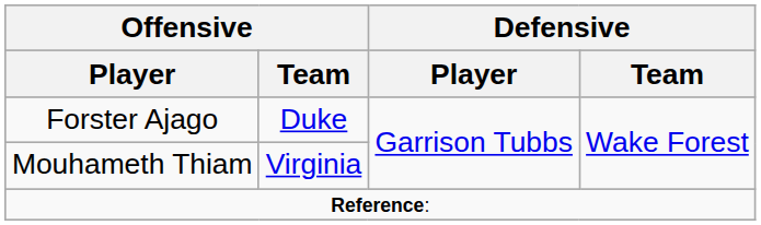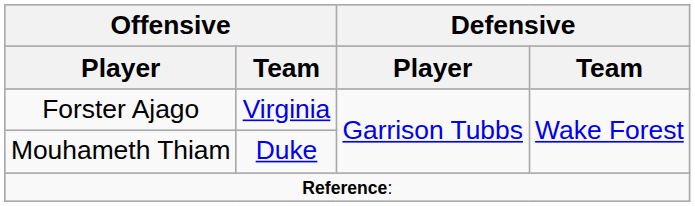Forster Ajago | Offensive / Team: Duke -> Virginia
Mouhameth Thiam | Offensive / Team: Virginia -> Duke
